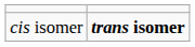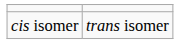cis isomer | column 2: bold -> normal
